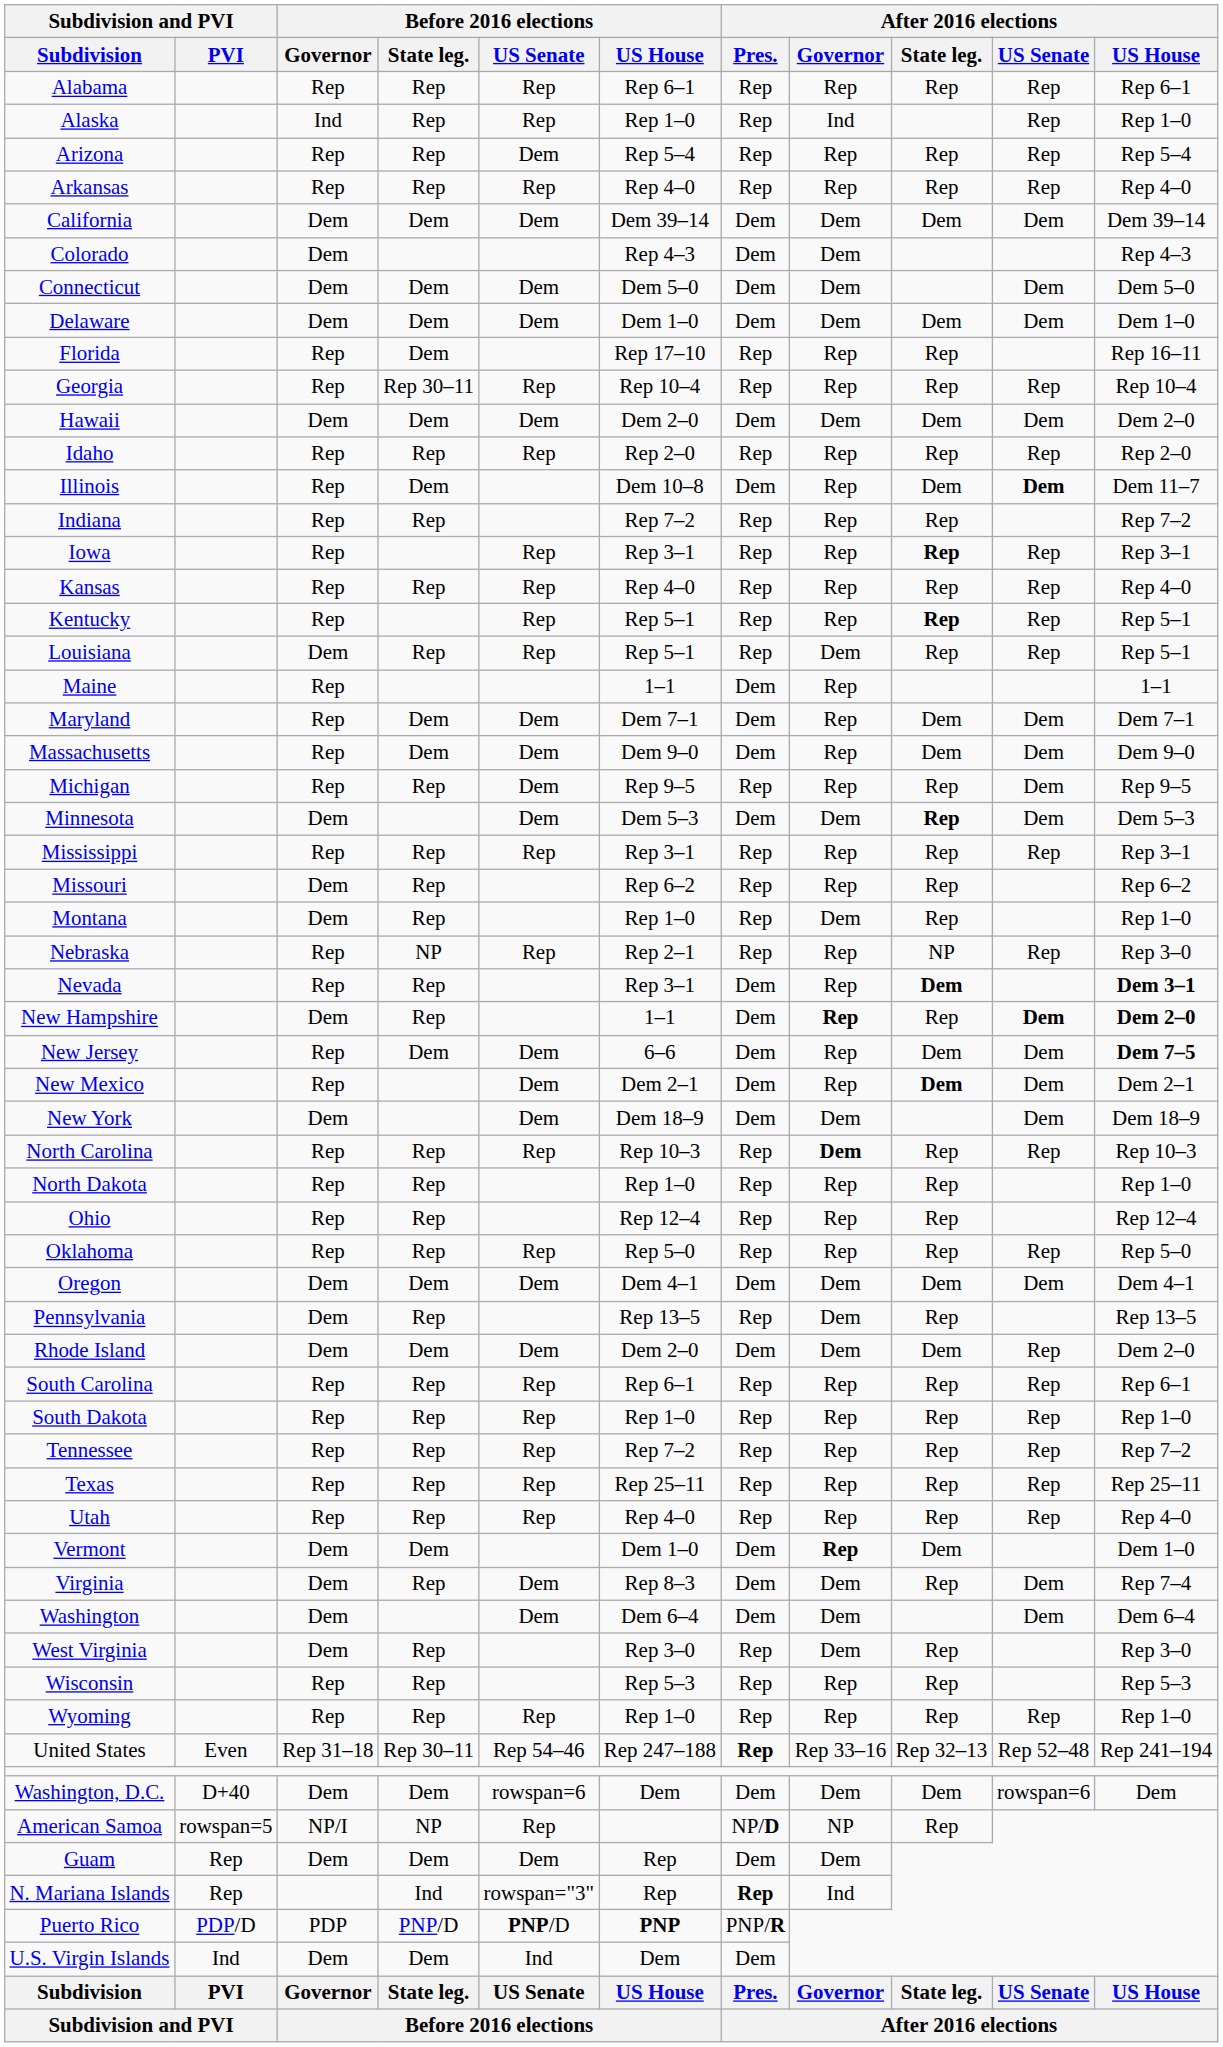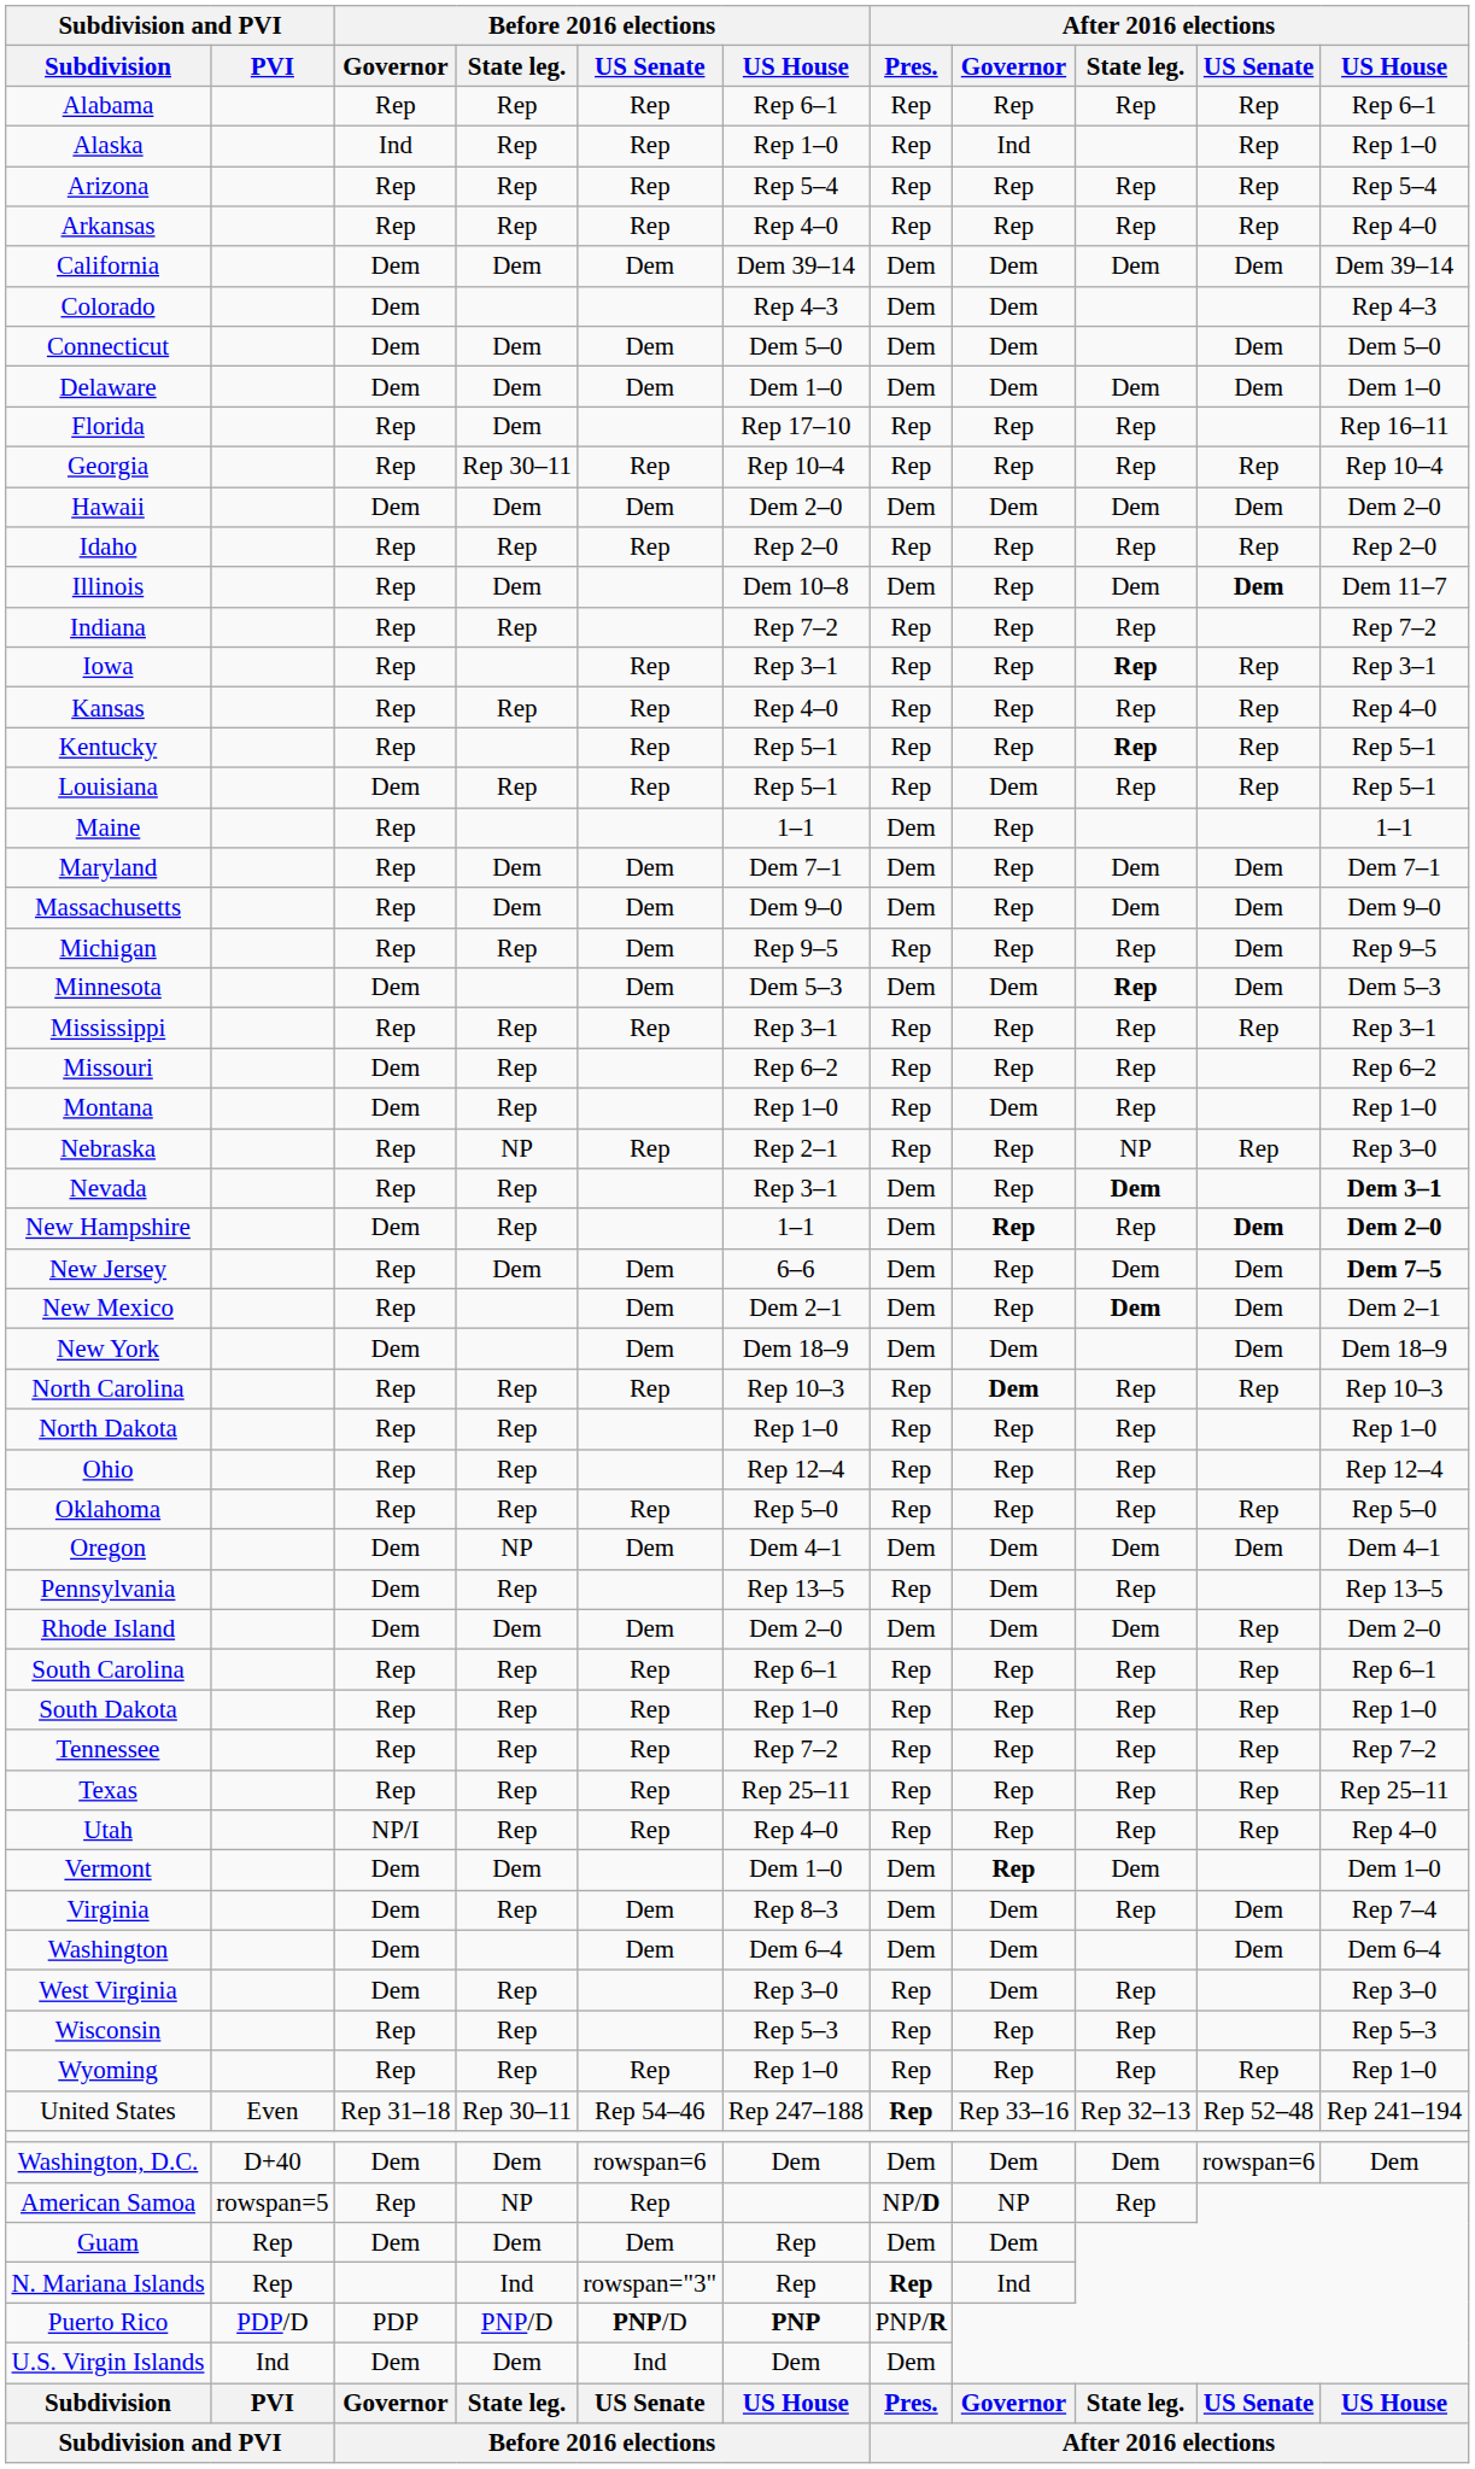Arizona | Before 2016 elections / US Senate: Dem -> Rep
Oregon | Before 2016 elections / State leg.: Dem -> NP
Utah | Before 2016 elections / Governor: Rep -> NP/I
American Samoa | Before 2016 elections / Governor: NP/I -> Rep
